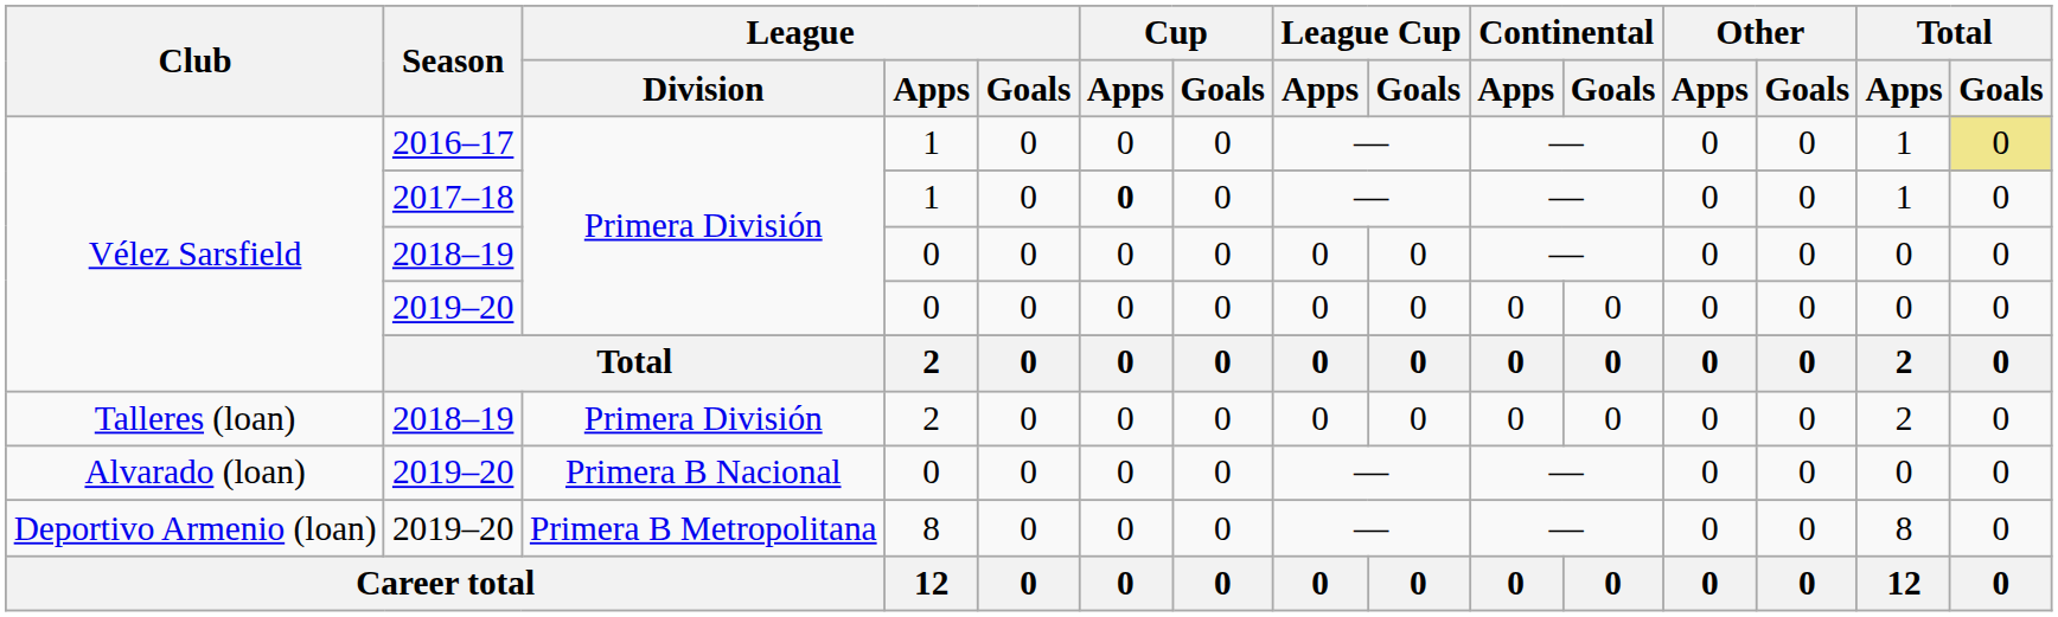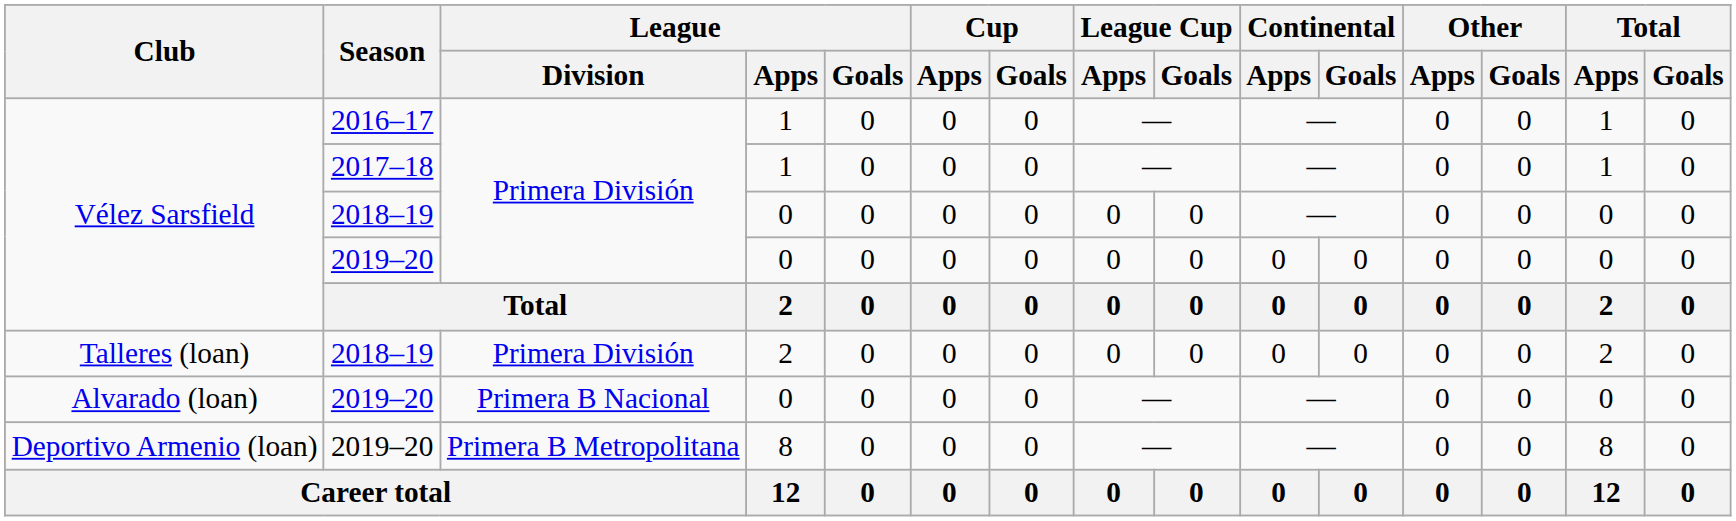Vélez Sarsfield / 2016–17 | Total / Goals: khaki background -> no background
Vélez Sarsfield / 2017–18 | Cup / Apps: bold -> normal
